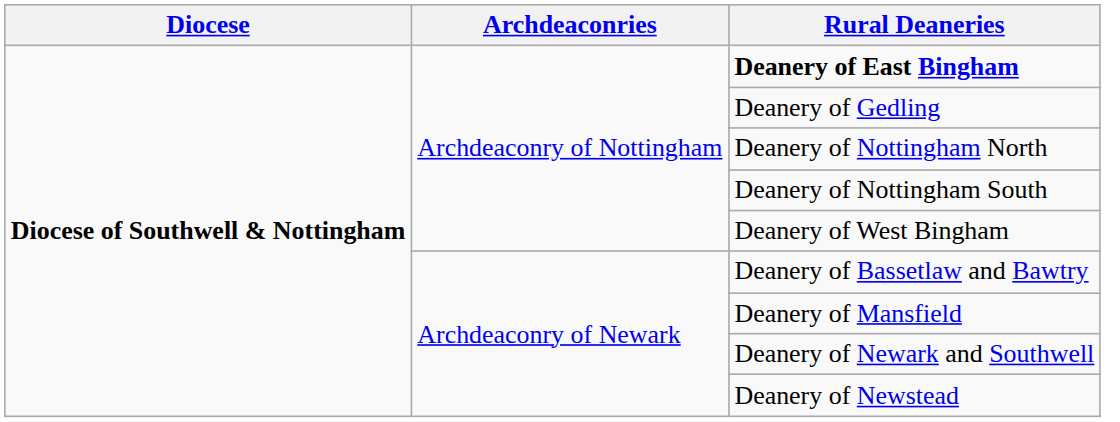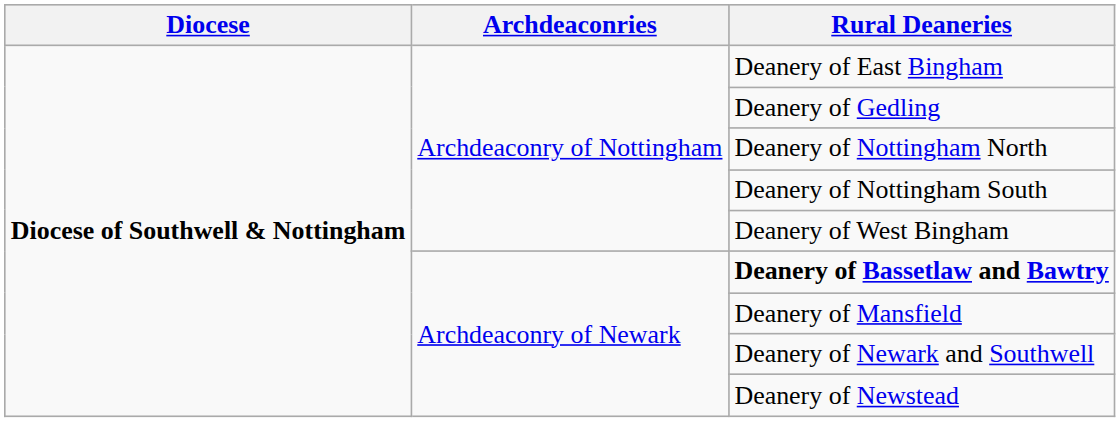Deanery of East Bingham | Rural Deaneries: bold -> normal
Deanery of Bassetlaw and Bawtry | Rural Deaneries: normal -> bold
